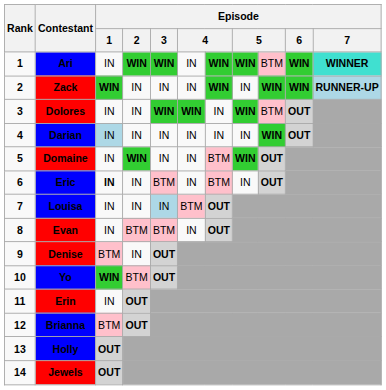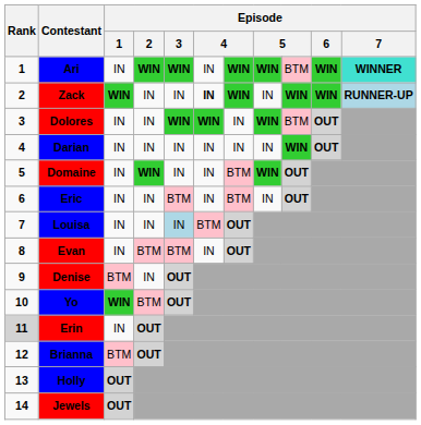Zack | column 6: normal -> bold
Darian | Episode / 1: lightblue background -> no background
Eric | Episode / 1: bold -> normal
Erin | Rank: no background -> lightgrey background
